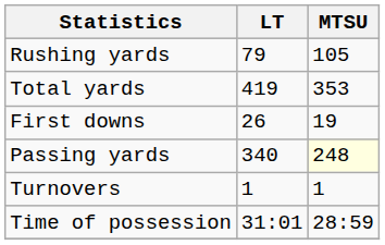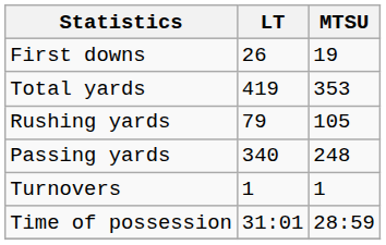rows swapped: First downs <-> Rushing yards
Passing yards | MTSU: lightyellow background -> no background
